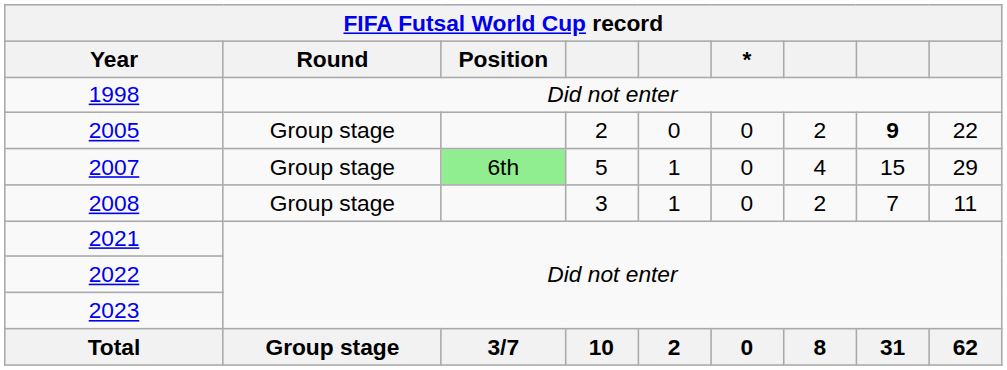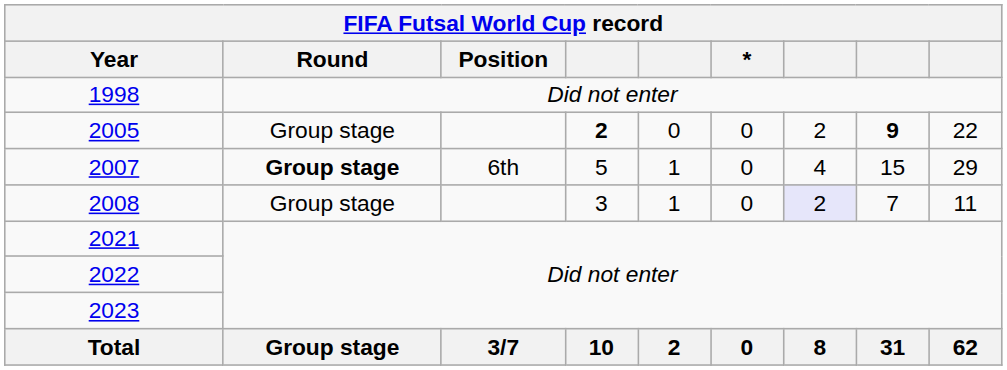2005 | column 4: normal -> bold
2007 | Round: normal -> bold
2007 | Position: lightgreen background -> no background
2008 | column 7: no background -> lavender background
